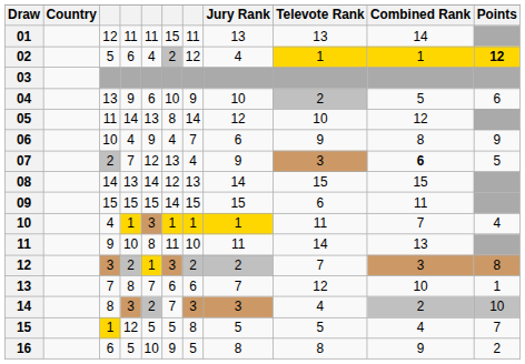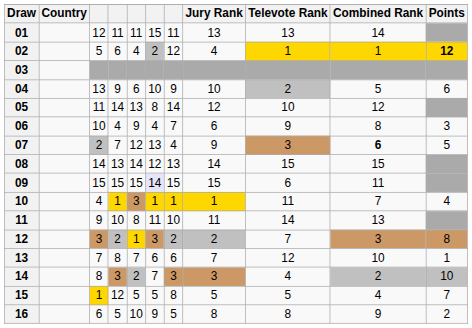06 | Points: 9 -> 3
09 | column 6: no background -> lavender background
